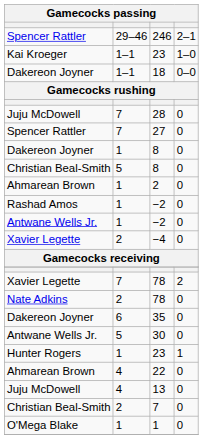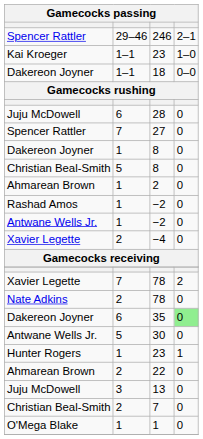28 | column 2: 7 -> 6
35 | column 4: no background -> lightgreen background
22 | column 2: 4 -> 2
13 | column 2: 4 -> 3
